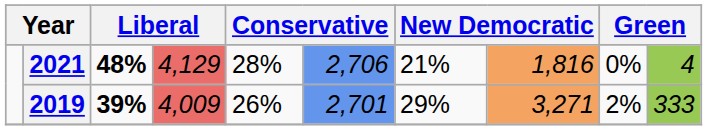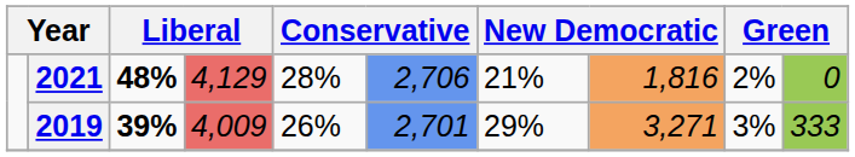2021 | column 9: 0% -> 2%
2021 | column 10: 4 -> 0
2019 | column 9: 2% -> 3%
